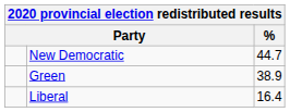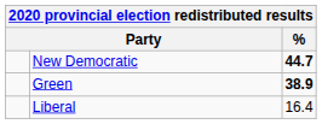New Democratic | %: normal -> bold
Green | %: normal -> bold
